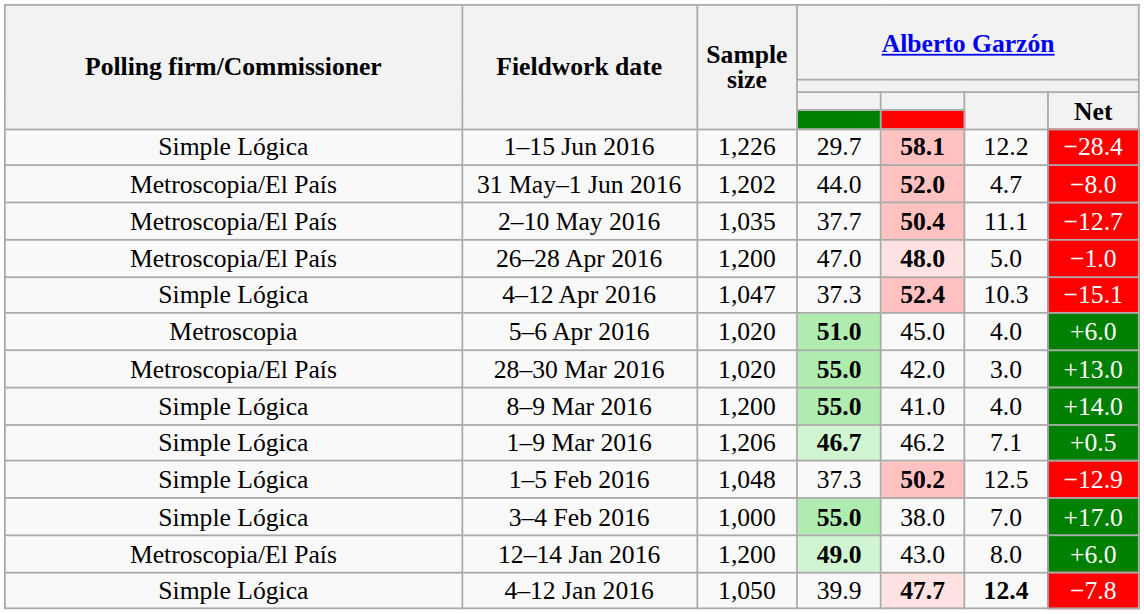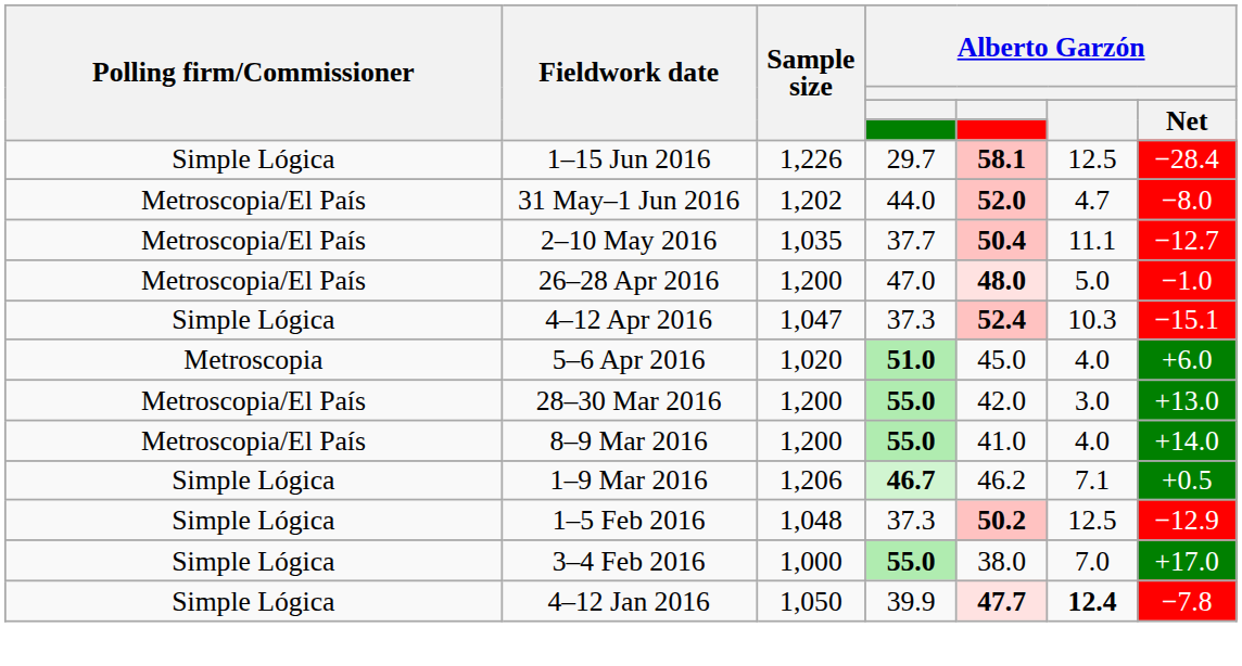1–15 Jun 2016 | column 6: 12.2 -> 12.5
28–30 Mar 2016 | Sample size: 1,020 -> 1,200
8–9 Mar 2016 | Polling firm/Commissioner: Simple Lógica -> Metroscopia/El País
- row: Metroscopia/El País | 12–14 Jan 2016 | 1,200 | 49.0 | 43.0 | 8.0 | +6.0
